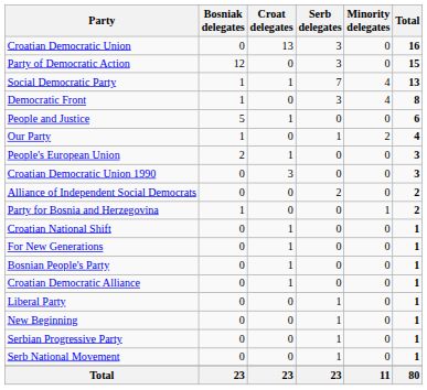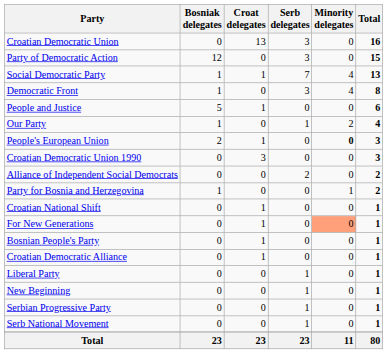People's European Union | Minority delegates: normal -> bold
For New Generations | Minority delegates: no background -> lightsalmon background
